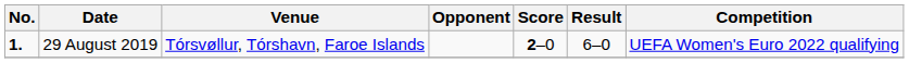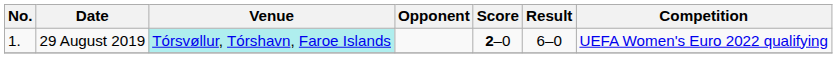29 August 2019 | No.: bold -> normal
29 August 2019 | Venue: no background -> paleturquoise background
